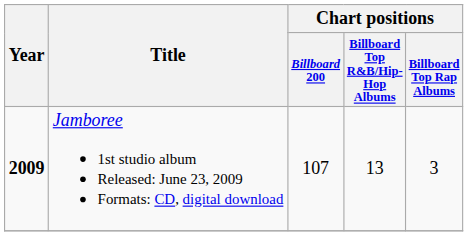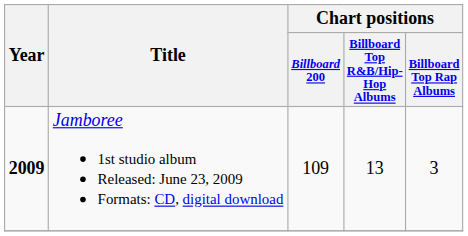row 3 | Chart positions / Billboard 200: 107 -> 109
